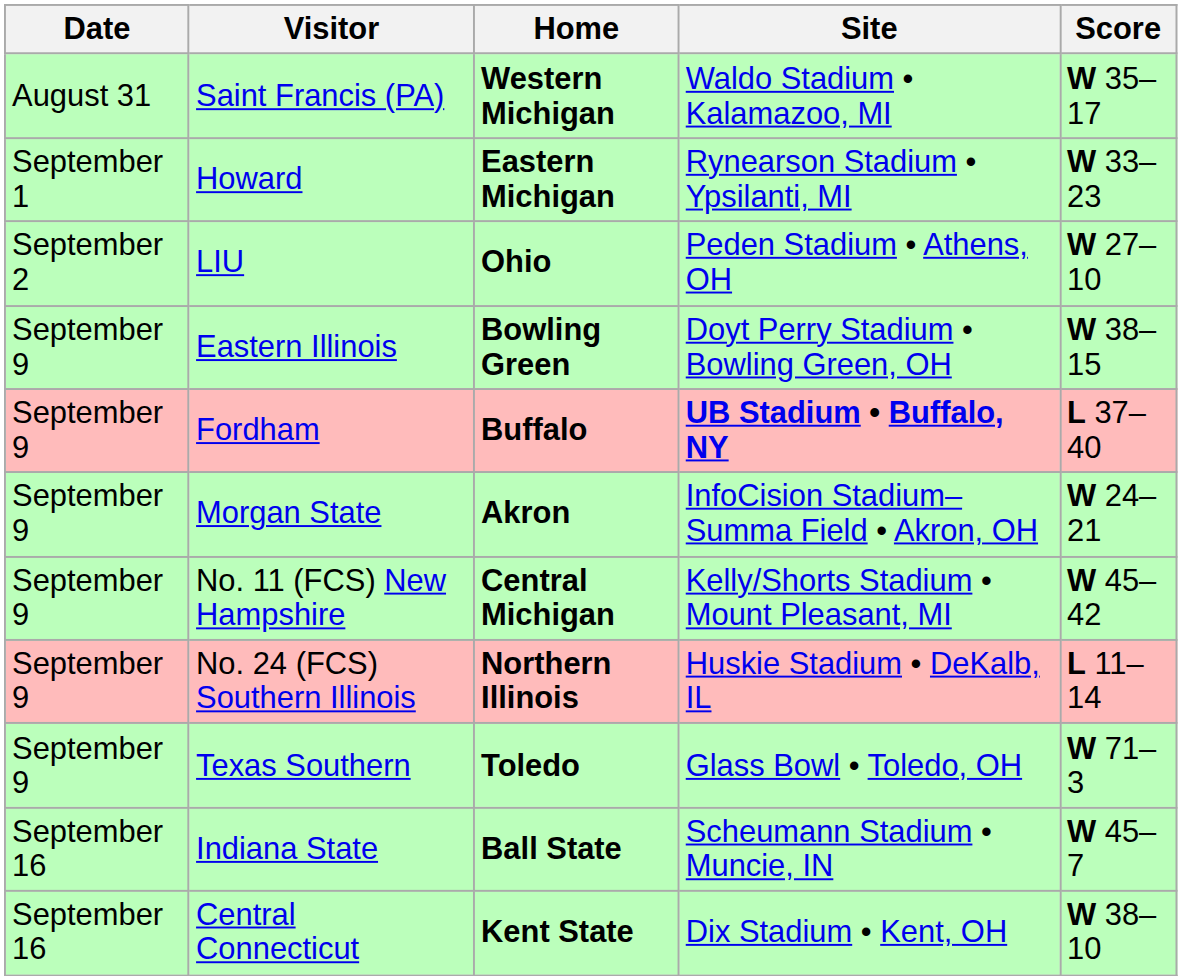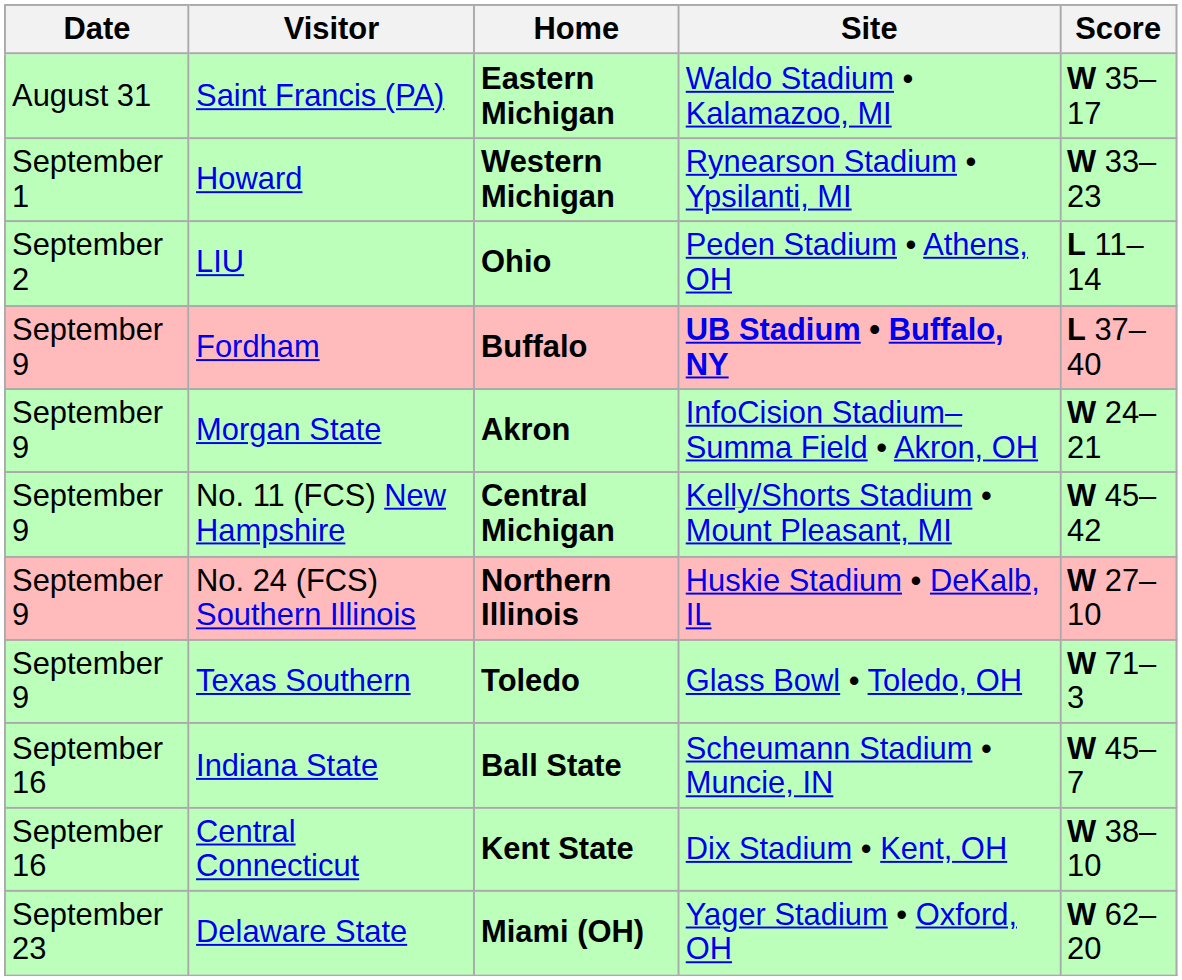Saint Francis (PA) | Home: Western Michigan -> Eastern Michigan
Howard | Home: Eastern Michigan -> Western Michigan
LIU | Score: W 27–10 -> L 11–14
- row: September 9 | Eastern Illinois | Bowling Green | Doyt Perry Stadium • Bowling Green, OH | W 38–15
No. 24 (FCS) Southern Illinois | Score: L 11–14 -> W 27–10
+ row: September 23 | Delaware State | Miami (OH) | Yager Stadium • Oxford, OH | W 62–20
